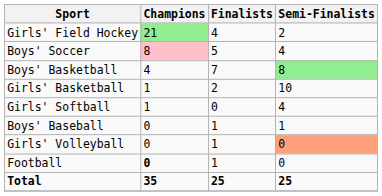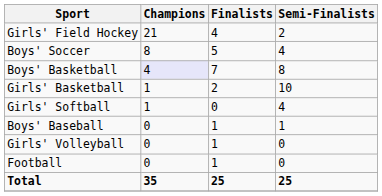Girls' Field Hockey | Champions: lightgreen background -> no background
Boys' Soccer | Champions: pink background -> no background
Boys' Basketball | Champions: no background -> lavender background
Boys' Basketball | Semi-Finalists: lightgreen background -> no background
Girls' Volleyball | Semi-Finalists: lightsalmon background -> no background
Football | Champions: bold -> normal
